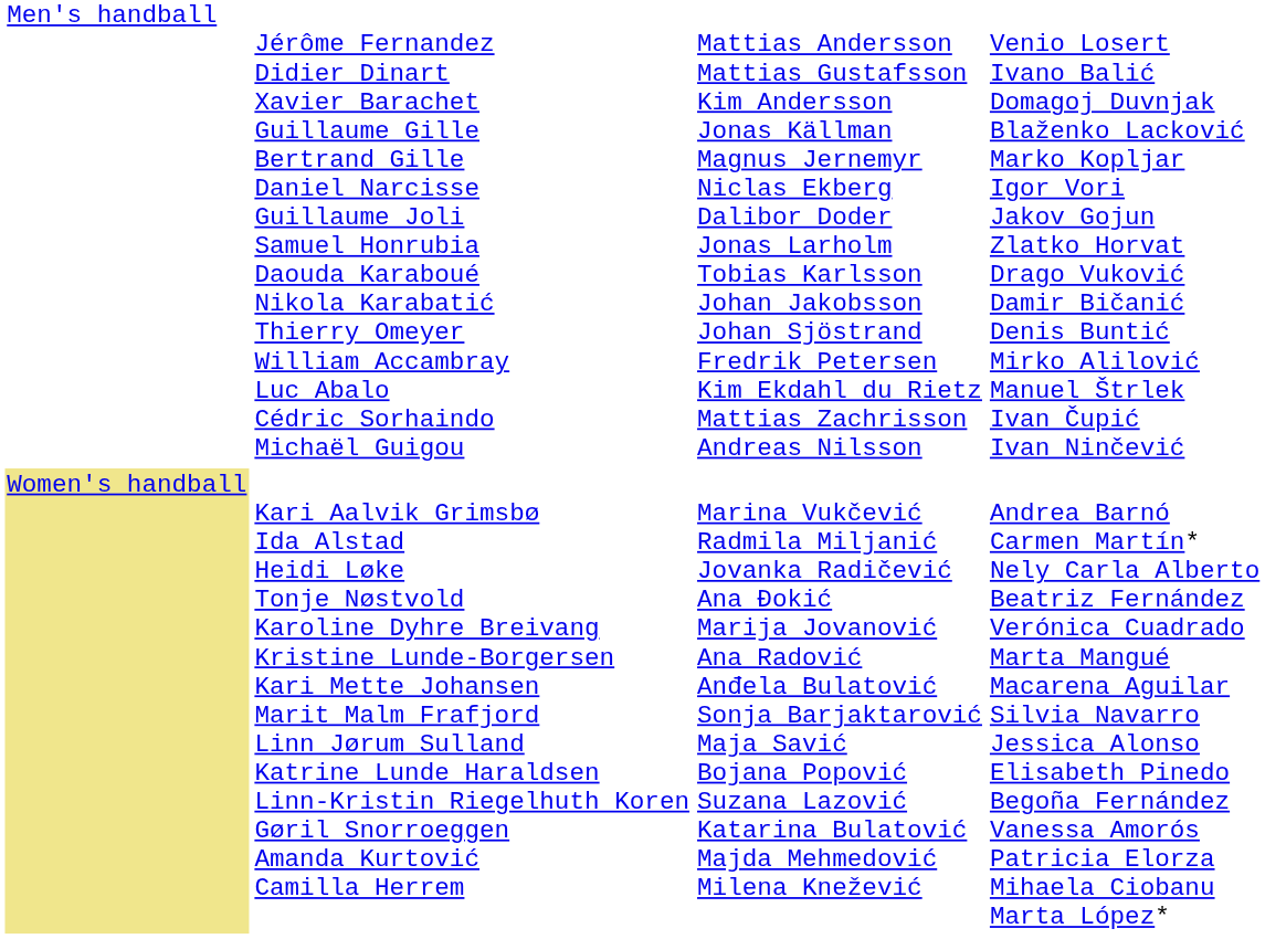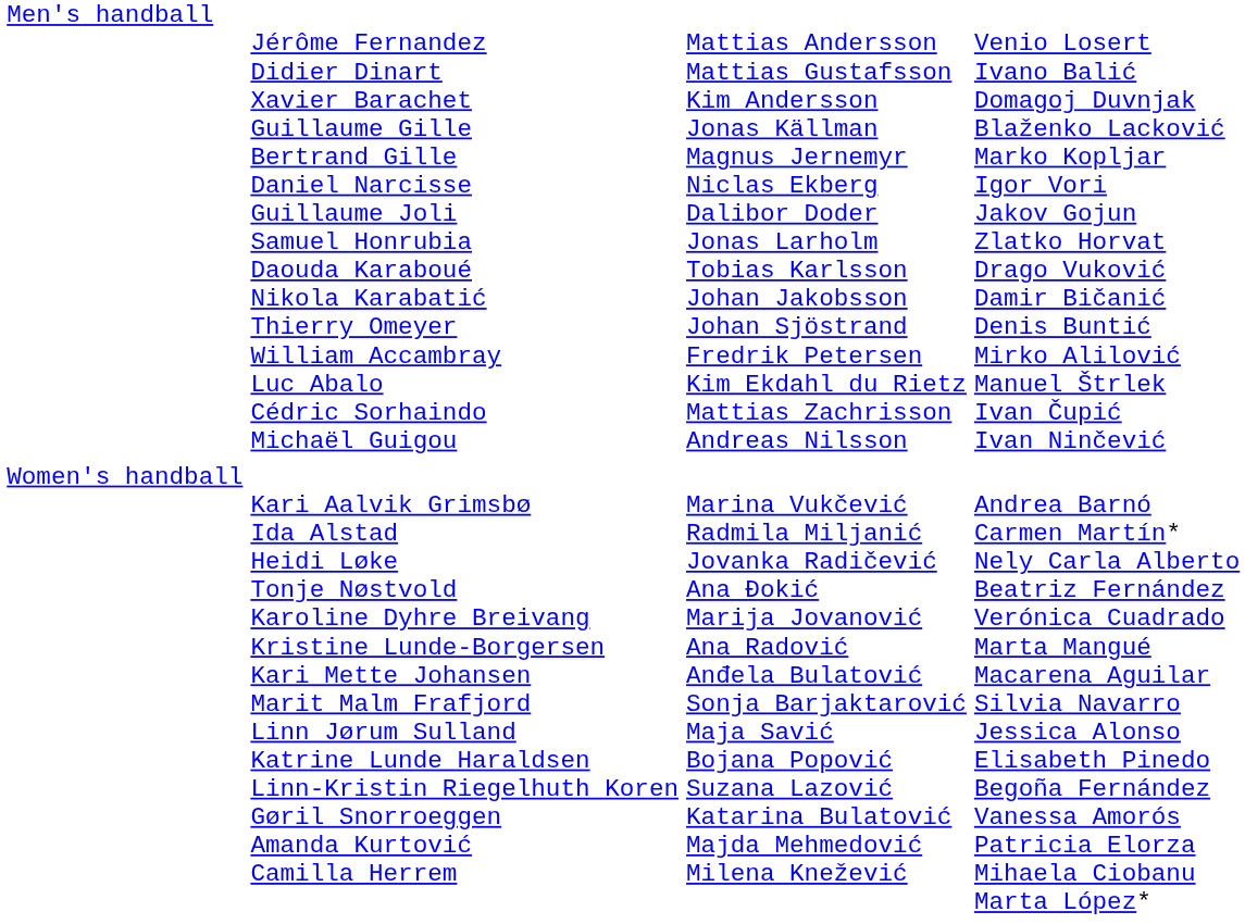Women's handball | column 1: khaki background -> no background
